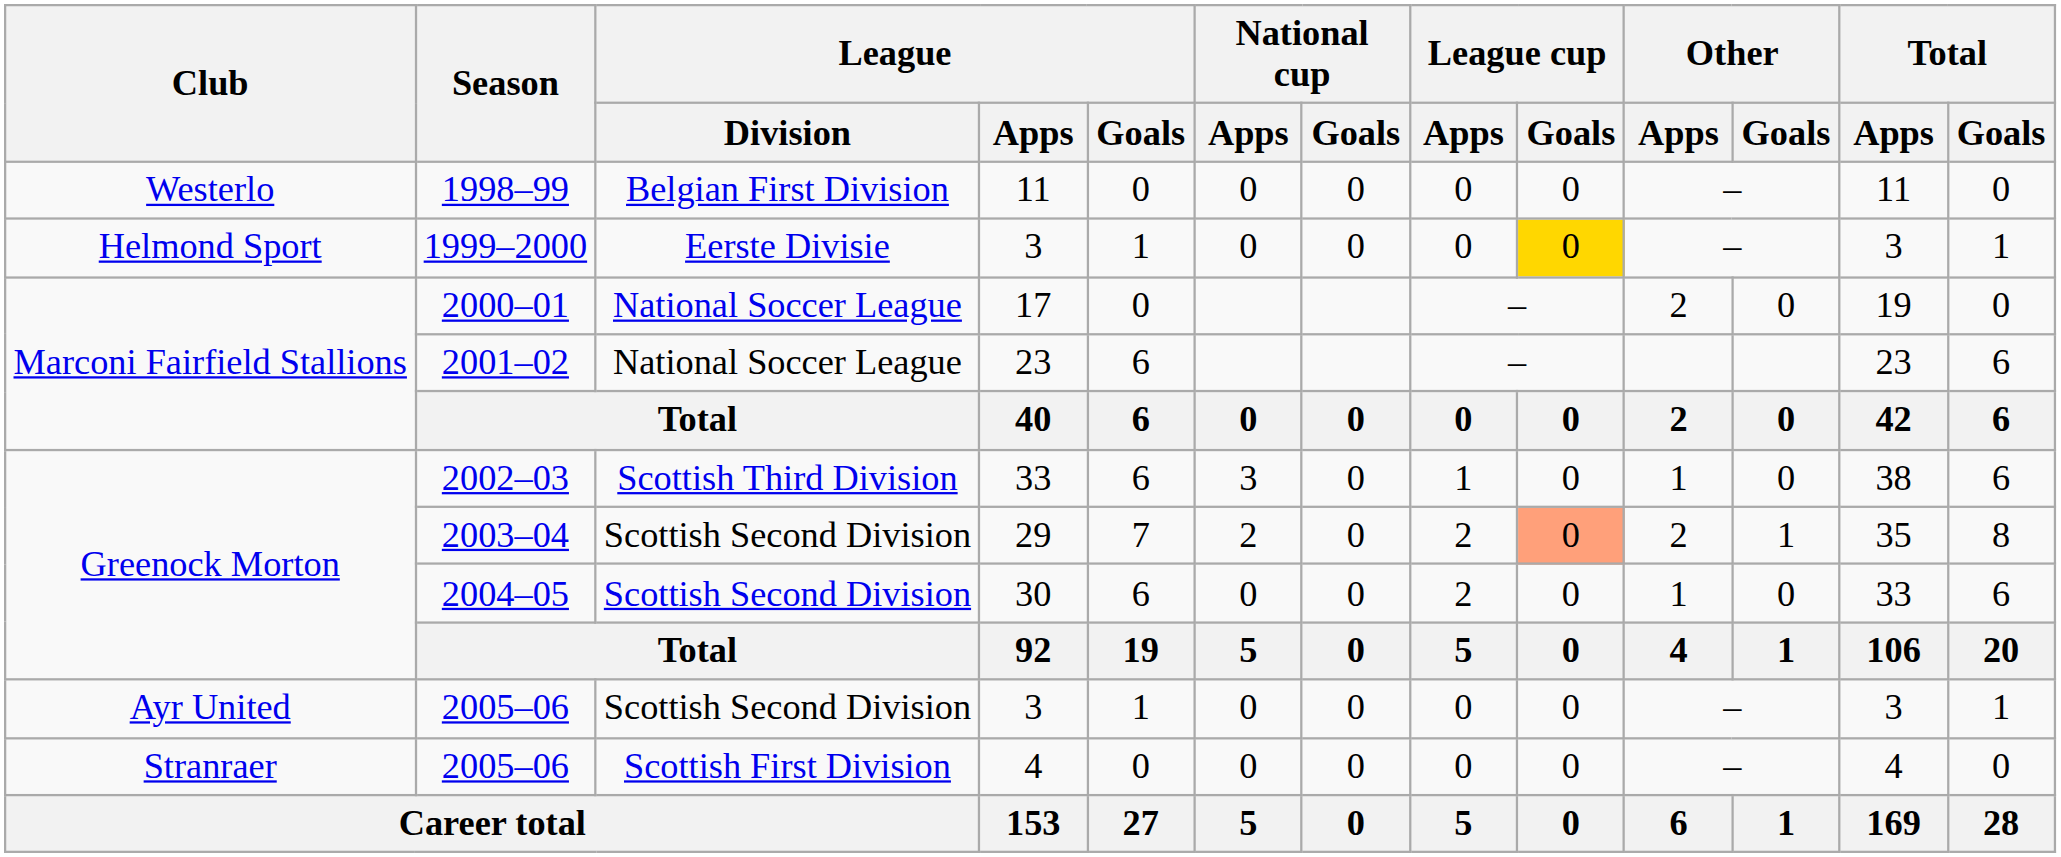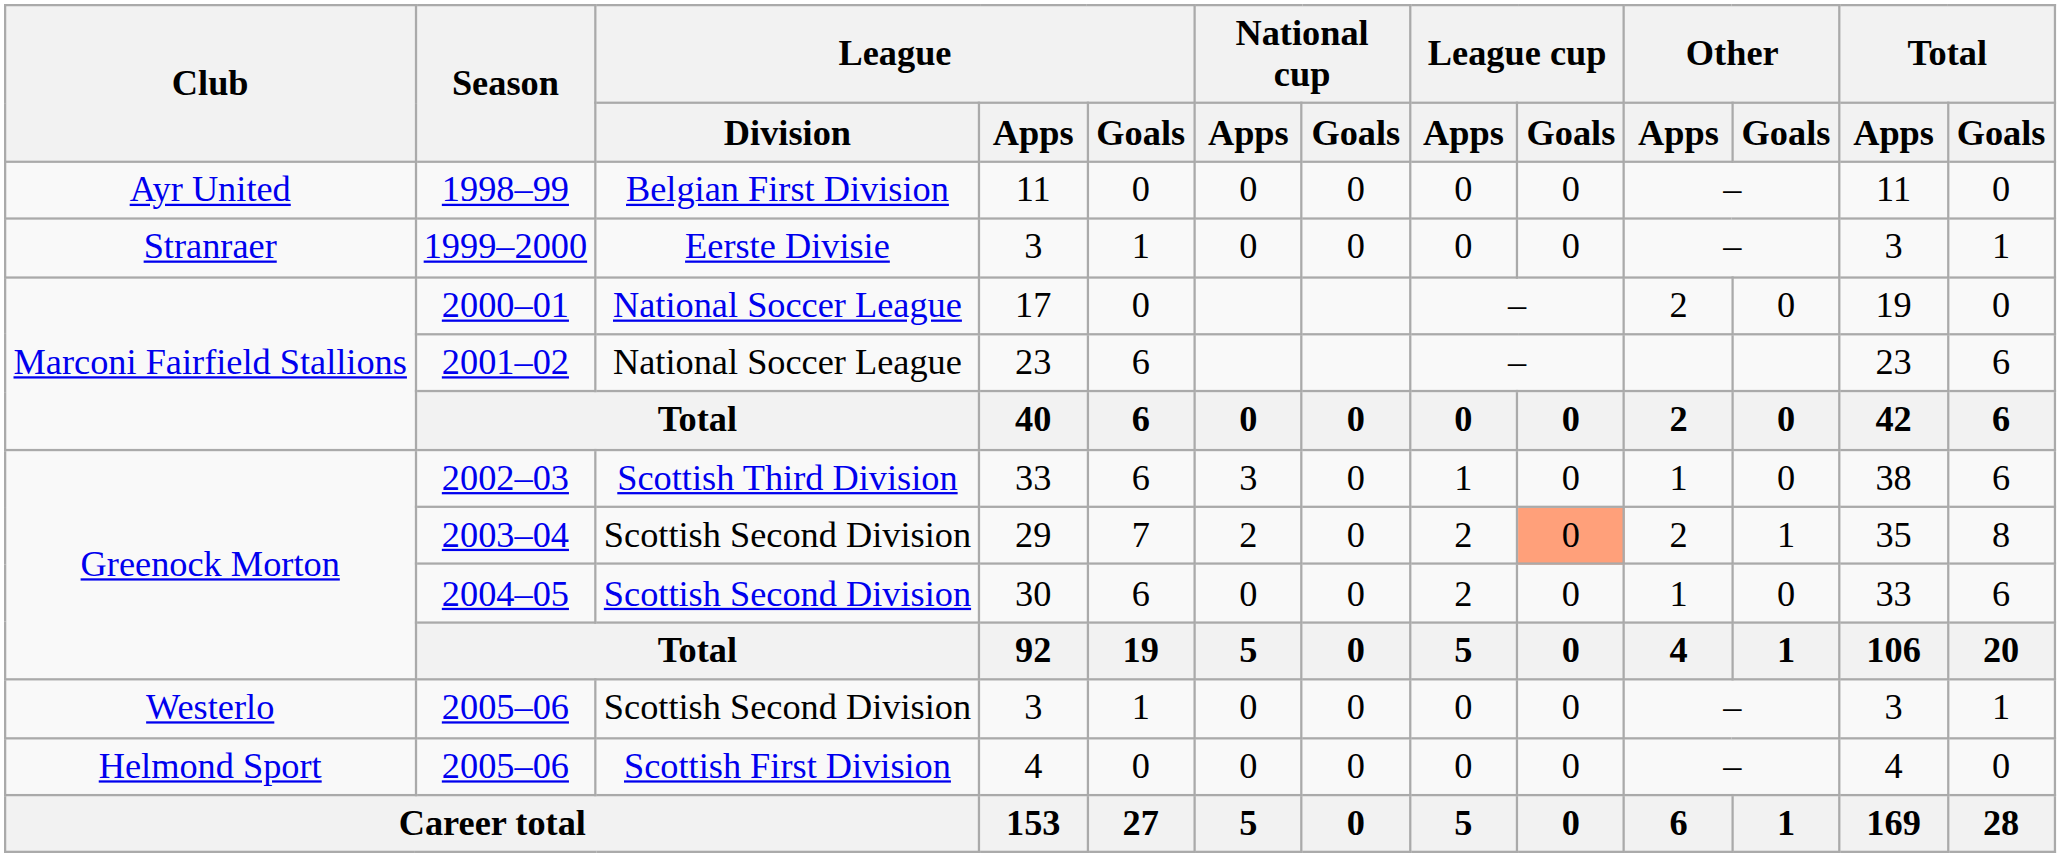1998–99 | Club: Westerlo -> Ayr United
1999–2000 | Club: Helmond Sport -> Stranraer
1999–2000 | League cup / Goals: gold background -> no background
2005–06 / 3 | Club: Ayr United -> Westerlo
2005–06 / 4 | Club: Stranraer -> Helmond Sport
